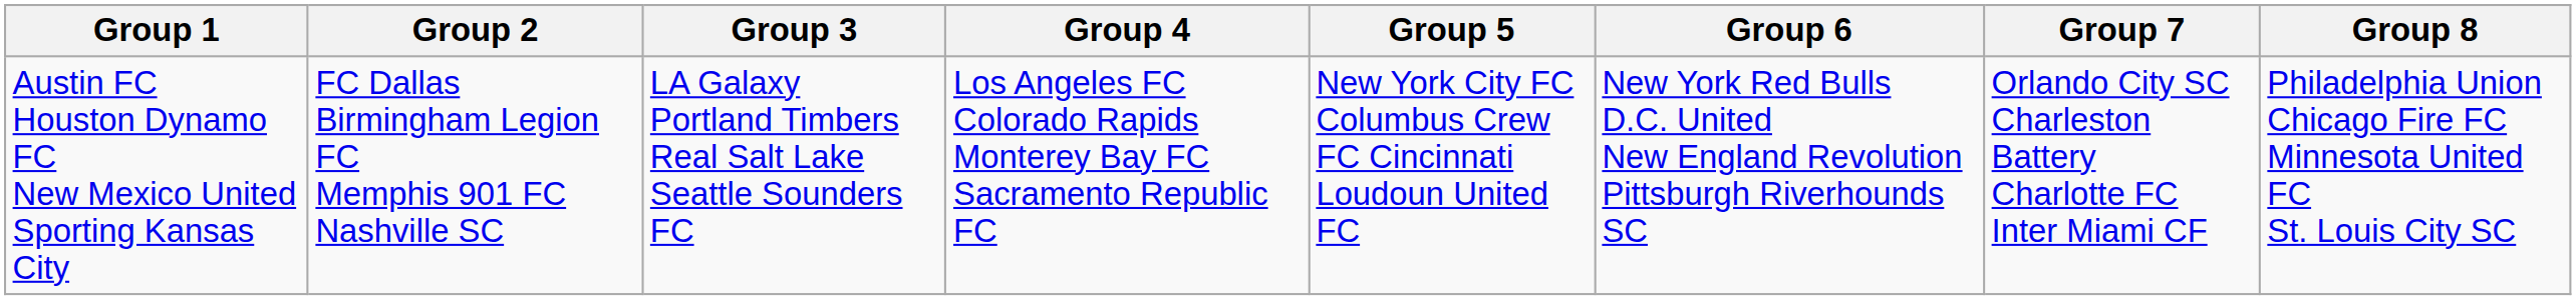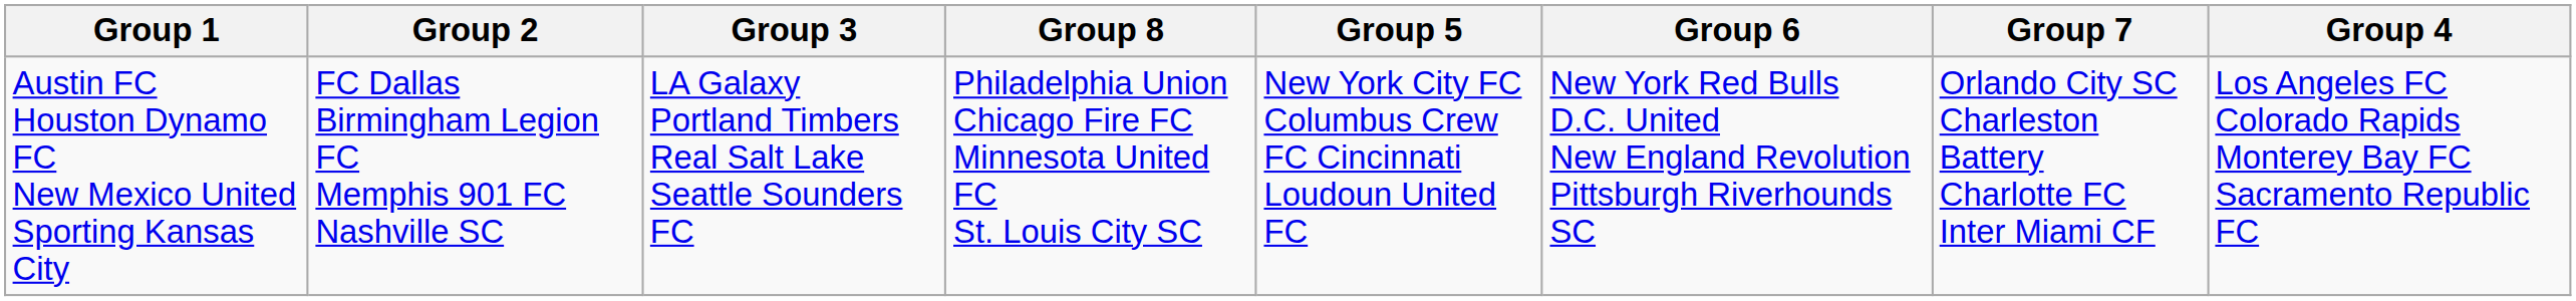columns swapped: Group 4 <-> Group 8
